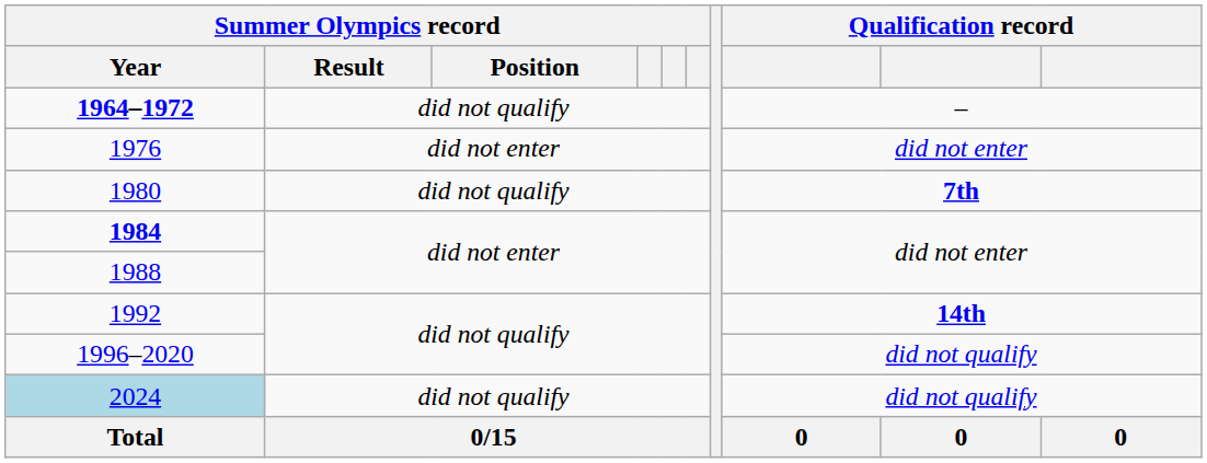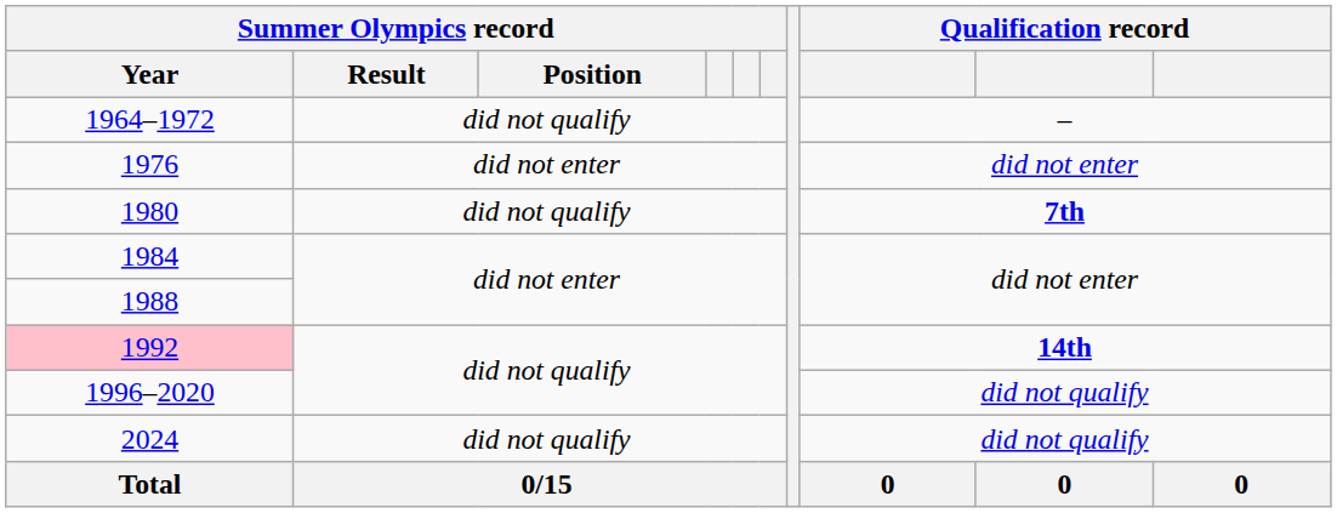1964–1972 | Summer Olympics record / Year: bold -> normal
1984 | Summer Olympics record / Year: bold -> normal
1992 | Summer Olympics record / Year: no background -> pink background
2024 | Summer Olympics record / Year: lightblue background -> no background
